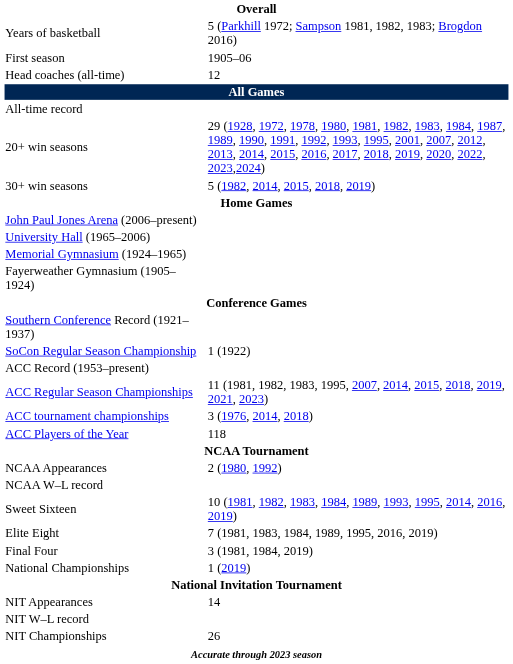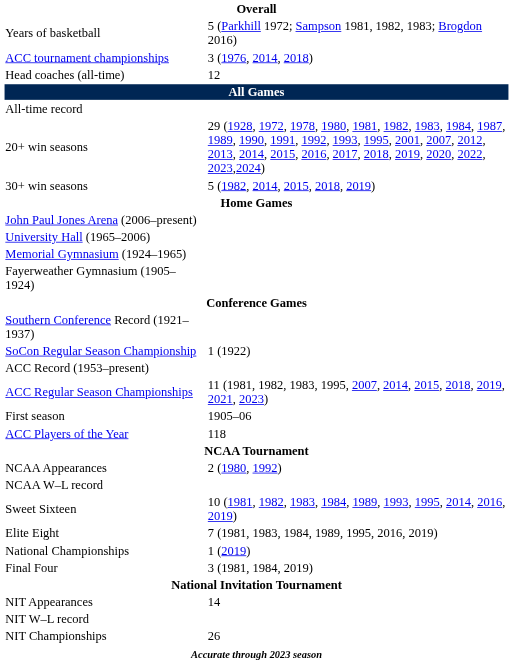rows swapped: First season <-> ACC tournament championships
rows swapped: Final Four <-> National Championships
